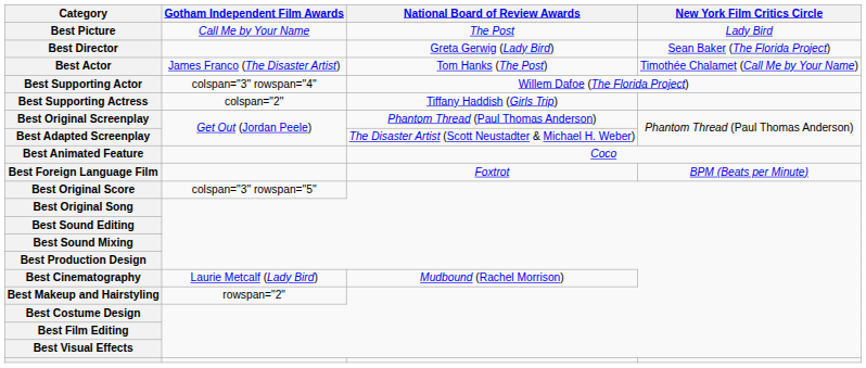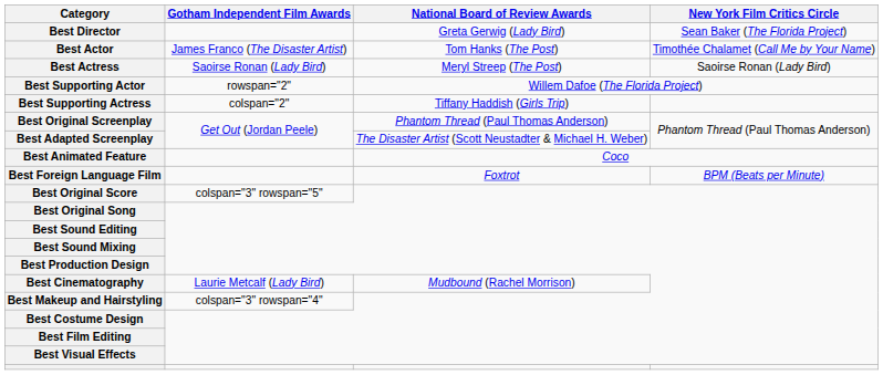- row: Best Picture | Call Me by Your Name | The Post | Lady Bird
+ row: Best Actress | Saoirse Ronan (Lady Bird) | Meryl Streep (The Post) | Saoirse Ronan (Lady Bird)
Best Supporting Actor | Gotham Independent Film Awards: colspan="3" rowspan="4" -> rowspan="2"
Best Makeup and Hairstyling | Gotham Independent Film Awards: rowspan="2" -> colspan="3" rowspan="4"
